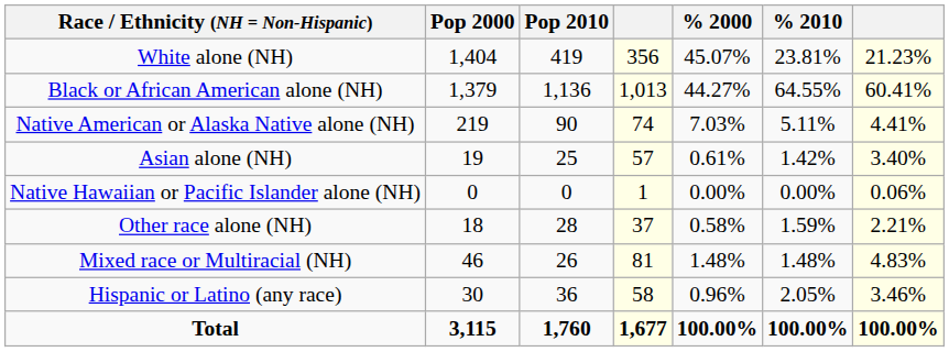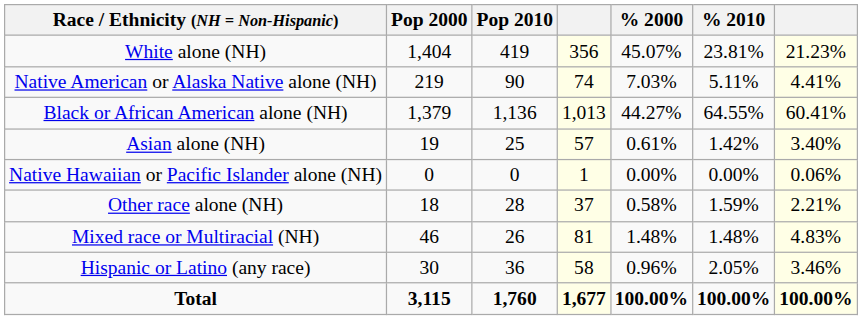rows swapped: Black or African American alone (NH) <-> Native American or Alaska Native alone (NH)
